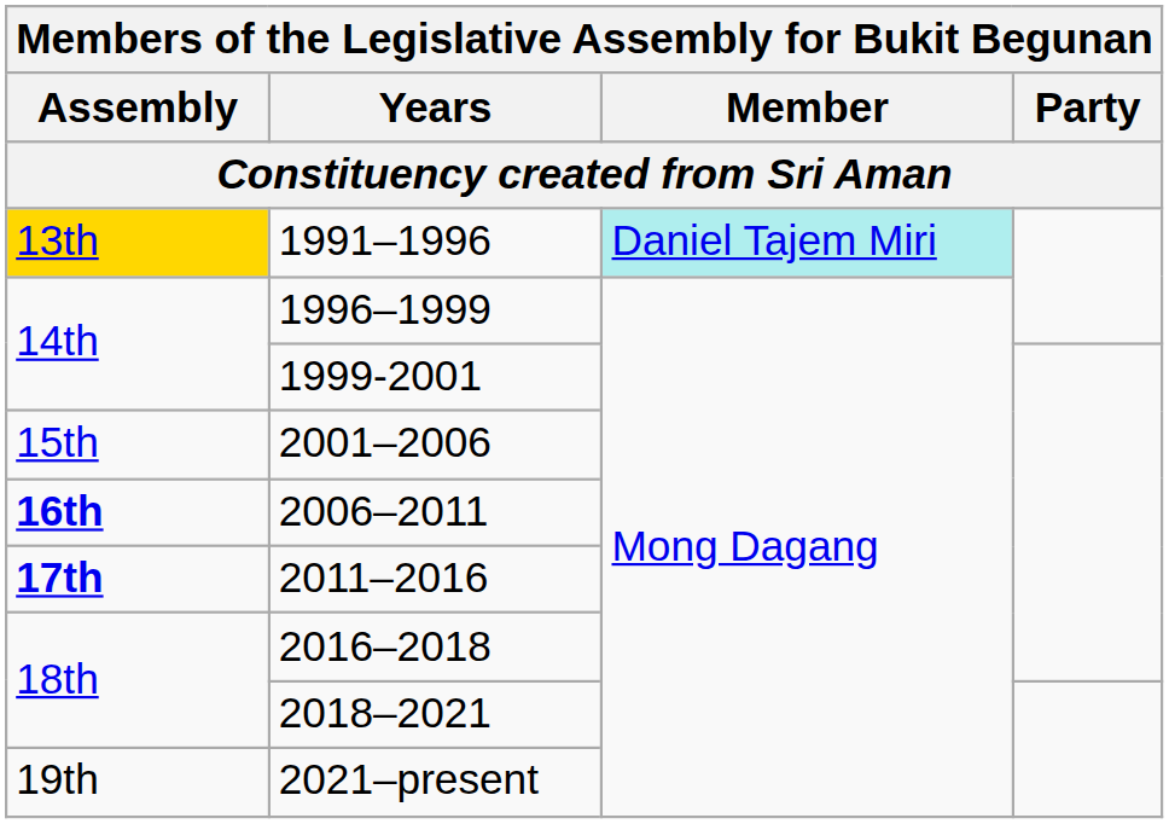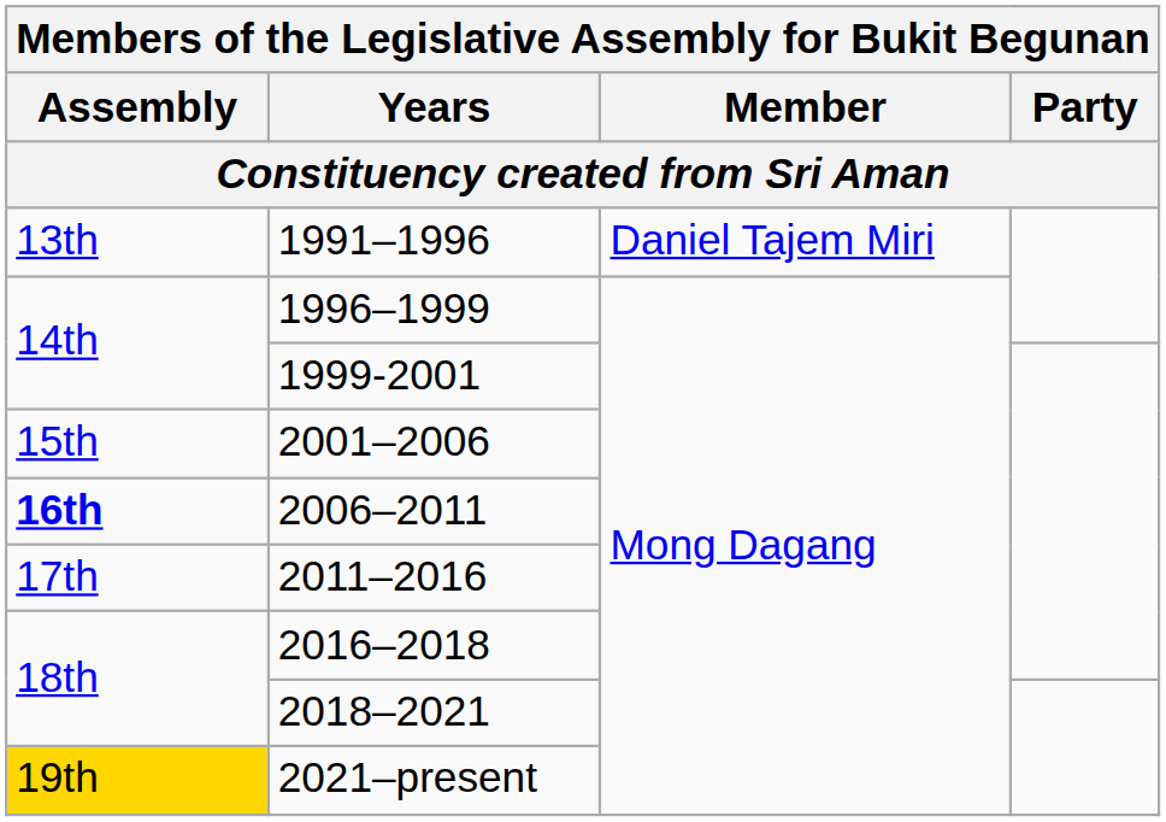1991–1996 | Assembly: gold background -> no background
1991–1996 | Member: paleturquoise background -> no background
2011–2016 | Assembly: bold -> normal
2021–present | Assembly: no background -> gold background
